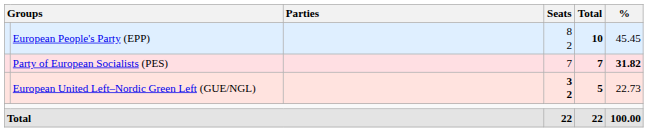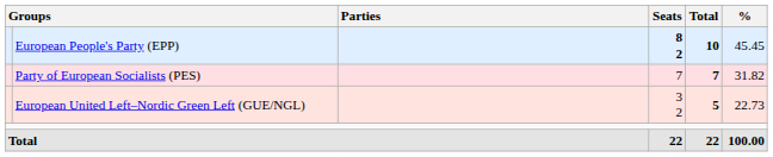European People's Party (EPP) | Seats: normal -> bold
Party of European Socialists (PES) | %: bold -> normal
European United Left–Nordic Green Left (GUE/NGL) | Seats: bold -> normal
